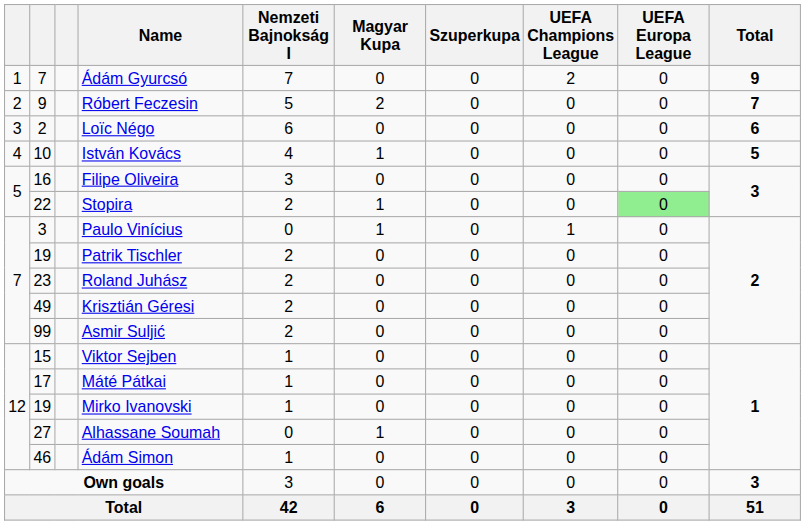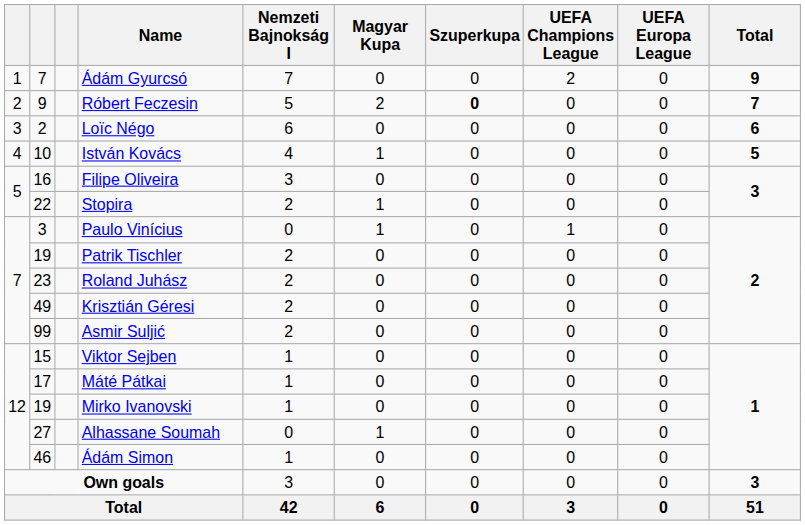Róbert Feczesin | Szuperkupa: normal -> bold
Stopira | UEFA Europa League: lightgreen background -> no background
